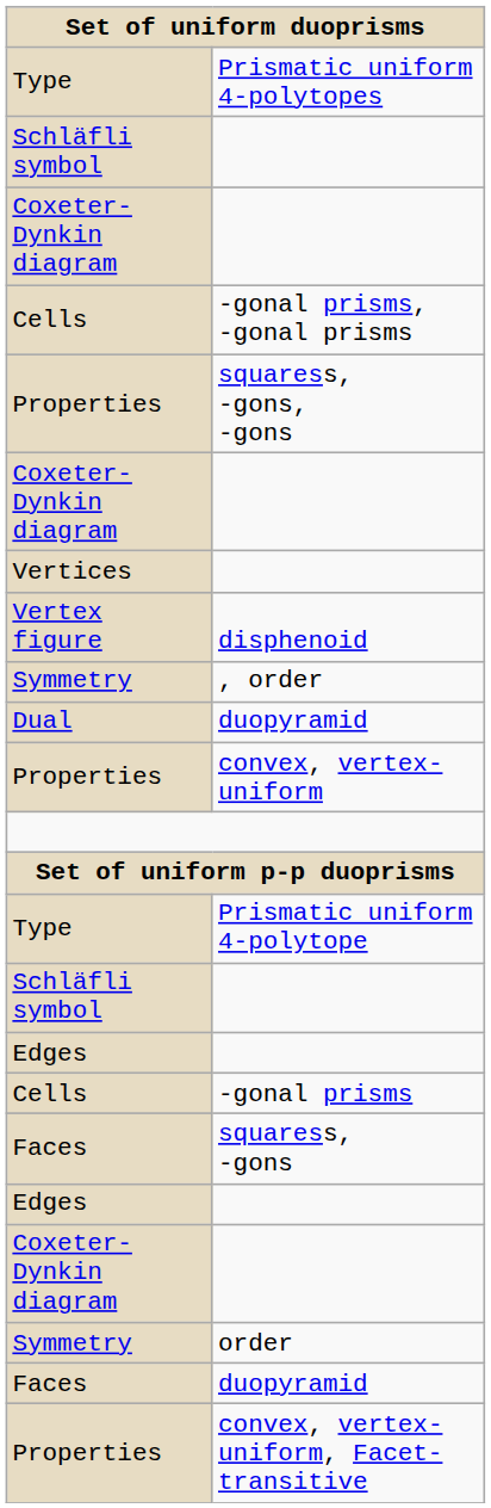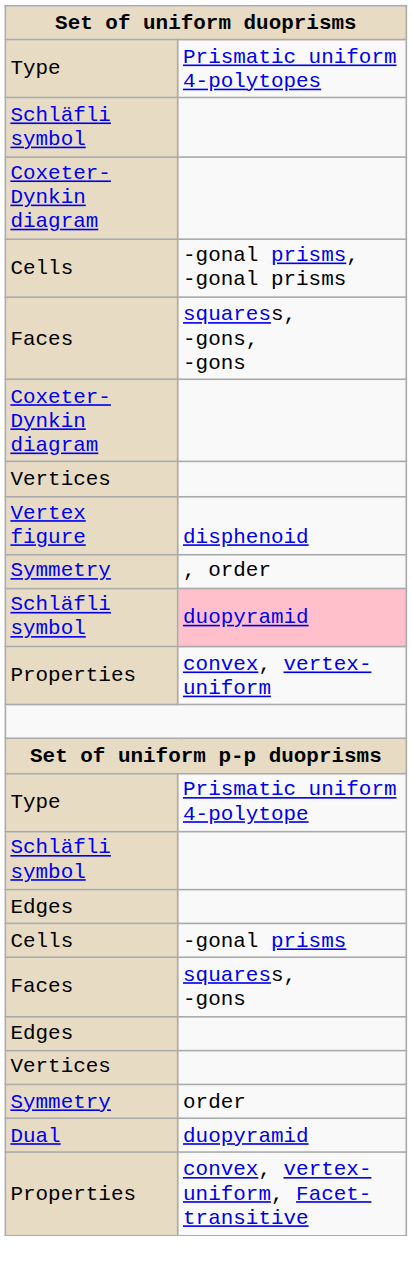row 6 | column 1: Properties -> Faces
row 11 | column 1: Dual -> Schläfli symbol
row 11 | column 2: no background -> pink background
row 21 | column 1: Coxeter-Dynkin diagram -> Vertices
row 23 | column 1: Faces -> Dual
